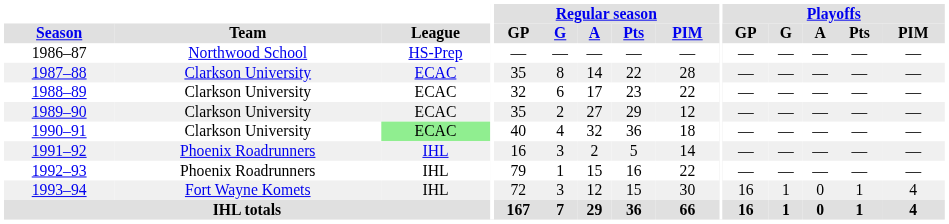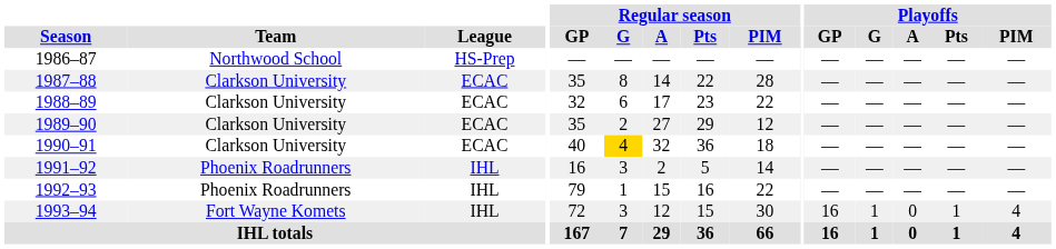1990–91 | League: lightgreen background -> no background
1990–91 | Regular season / G: no background -> gold background
